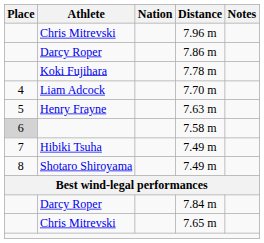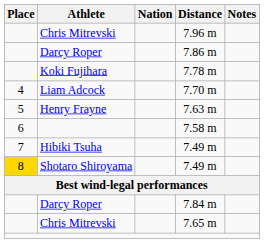7.58 m | Place: lightgrey background -> no background
Shotaro Shiroyama / 7.49 m | Place: no background -> gold background
